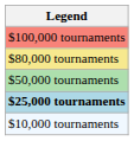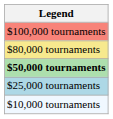row 4 | column 1: normal -> bold
row 5 | column 1: bold -> normal
